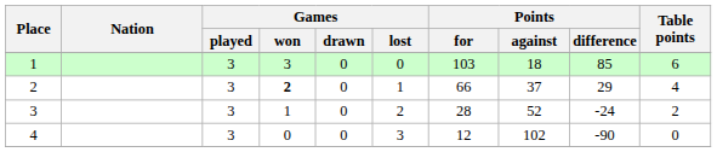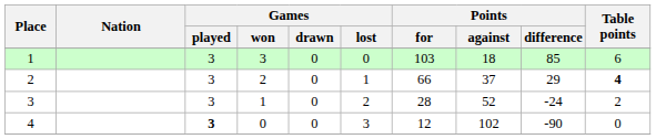row 4 | Games / won: bold -> normal
row 4 | Table points: normal -> bold
row 6 | Games / played: normal -> bold
